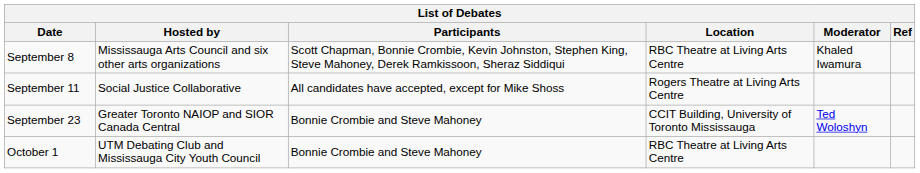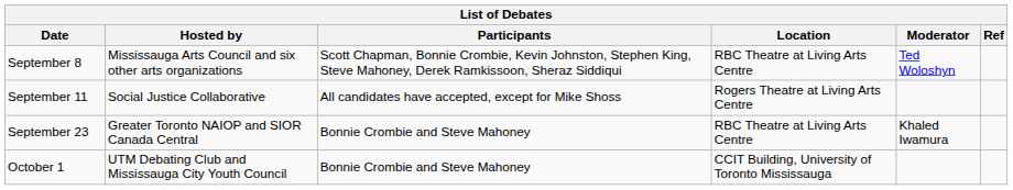September 8 | Moderator: Khaled Iwamura -> Ted Woloshyn
September 23 | Location: CCIT Building, University of Toronto Mississauga -> RBC Theatre at Living Arts Centre
September 23 | Moderator: Ted Woloshyn -> Khaled Iwamura
October 1 | Location: RBC Theatre at Living Arts Centre -> CCIT Building, University of Toronto Mississauga
